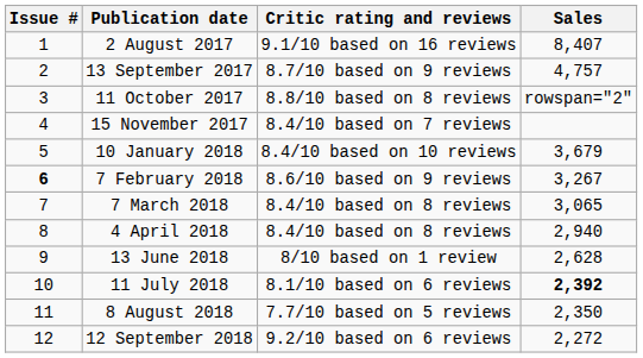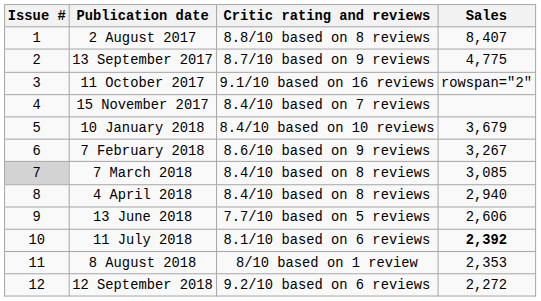2 August 2017 | Critic rating and reviews: 9.1/10 based on 16 reviews -> 8.8/10 based on 8 reviews
13 September 2017 | Sales: 4,757 -> 4,775
11 October 2017 | Critic rating and reviews: 8.8/10 based on 8 reviews -> 9.1/10 based on 16 reviews
7 February 2018 | Issue #: bold -> normal
7 March 2018 | Issue #: no background -> lightgrey background
7 March 2018 | Sales: 3,065 -> 3,085
13 June 2018 | Critic rating and reviews: 8/10 based on 1 review -> 7.7/10 based on 5 reviews
13 June 2018 | Sales: 2,628 -> 2,606
8 August 2018 | Critic rating and reviews: 7.7/10 based on 5 reviews -> 8/10 based on 1 review
8 August 2018 | Sales: 2,350 -> 2,353
